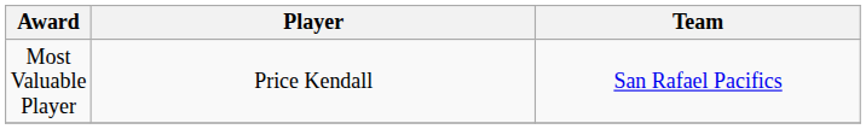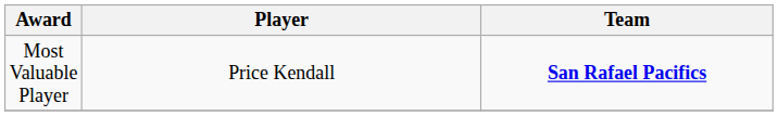Most Valuable Player | Team: normal -> bold
